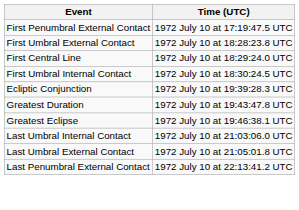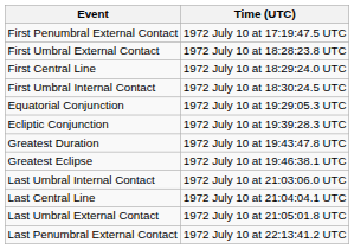+ row: Equatorial Conjunction | 1972 July 10 at 19:29:05.3 UTC
+ row: Last Central Line | 1972 July 10 at 21:04:04.1 UTC
